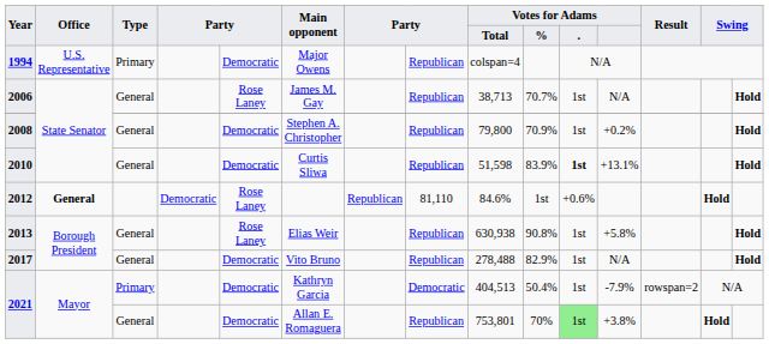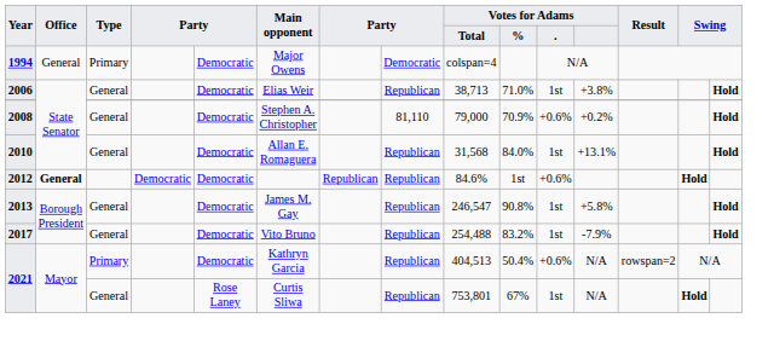1994 | Office: U.S. Representative -> General
1994 | column 8: Republican -> Democratic
2006 | column 5: Rose Laney -> Democratic
2006 | Main opponent: James M. Gay -> Elias Weir
2006 | Votes for Adams / %: 70.7% -> 71.0%
2006 | Votes for Adams: N/A -> +3.8%
2008 | column 8: Republican -> 81,110
2008 | Votes for Adams / Total: 79,800 -> 79,000
2008 | Votes for Adams / .: 1st -> +0.6%
2010 | Main opponent: Curtis Sliwa -> Allan E. Romaguera
2010 | Votes for Adams / Total: 51,598 -> 31,568
2010 | Votes for Adams / %: 83.9% -> 84.0%
2010 | Votes for Adams / .: bold -> normal
2012 | column 5: Rose Laney -> Democratic
2012 | column 8: 81,110 -> Republican
2013 | column 5: Rose Laney -> Democratic
2013 | Main opponent: Elias Weir -> James M. Gay
2013 | Votes for Adams / Total: 630,938 -> 246,547
2017 | Votes for Adams / Total: 278,488 -> 254,488
2017 | Votes for Adams / %: 82.9% -> 83.2%
2017 | Votes for Adams: N/A -> -7.9%
2021 / Primary | column 8: Democratic -> Republican
2021 / Primary | Votes for Adams / .: 1st -> +0.6%
2021 / Primary | Votes for Adams: -7.9% -> N/A
2021 / General | column 5: Democratic -> Rose Laney
2021 / General | Main opponent: Allan E. Romaguera -> Curtis Sliwa
2021 / General | Votes for Adams / %: 70% -> 67%
2021 / General | Votes for Adams / .: lightgreen background -> no background
2021 / General | Votes for Adams: +3.8% -> N/A
